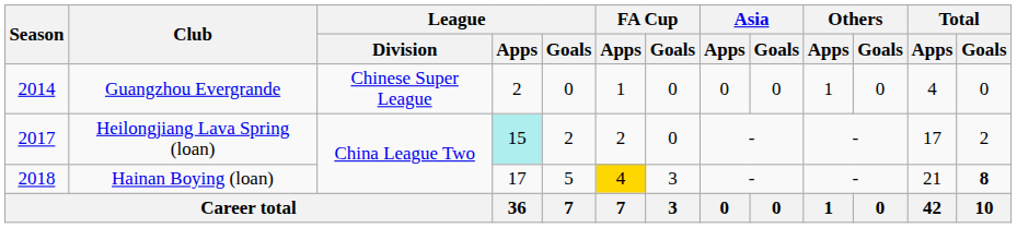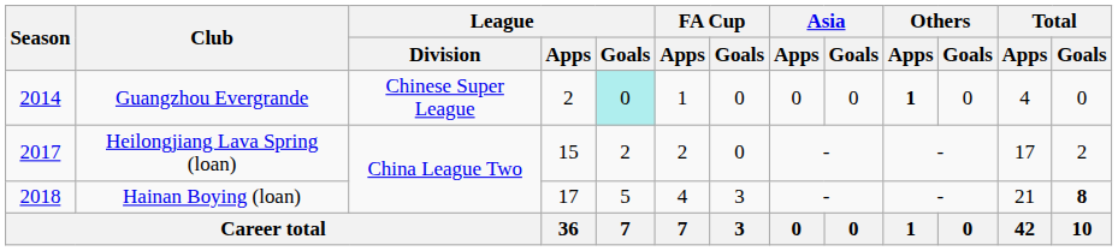Guangzhou Evergrande | League / Goals: no background -> paleturquoise background
Guangzhou Evergrande | Others / Apps: normal -> bold
Heilongjiang Lava Spring (loan) | League / Apps: paleturquoise background -> no background
Hainan Boying (loan) | FA Cup / Apps: gold background -> no background
